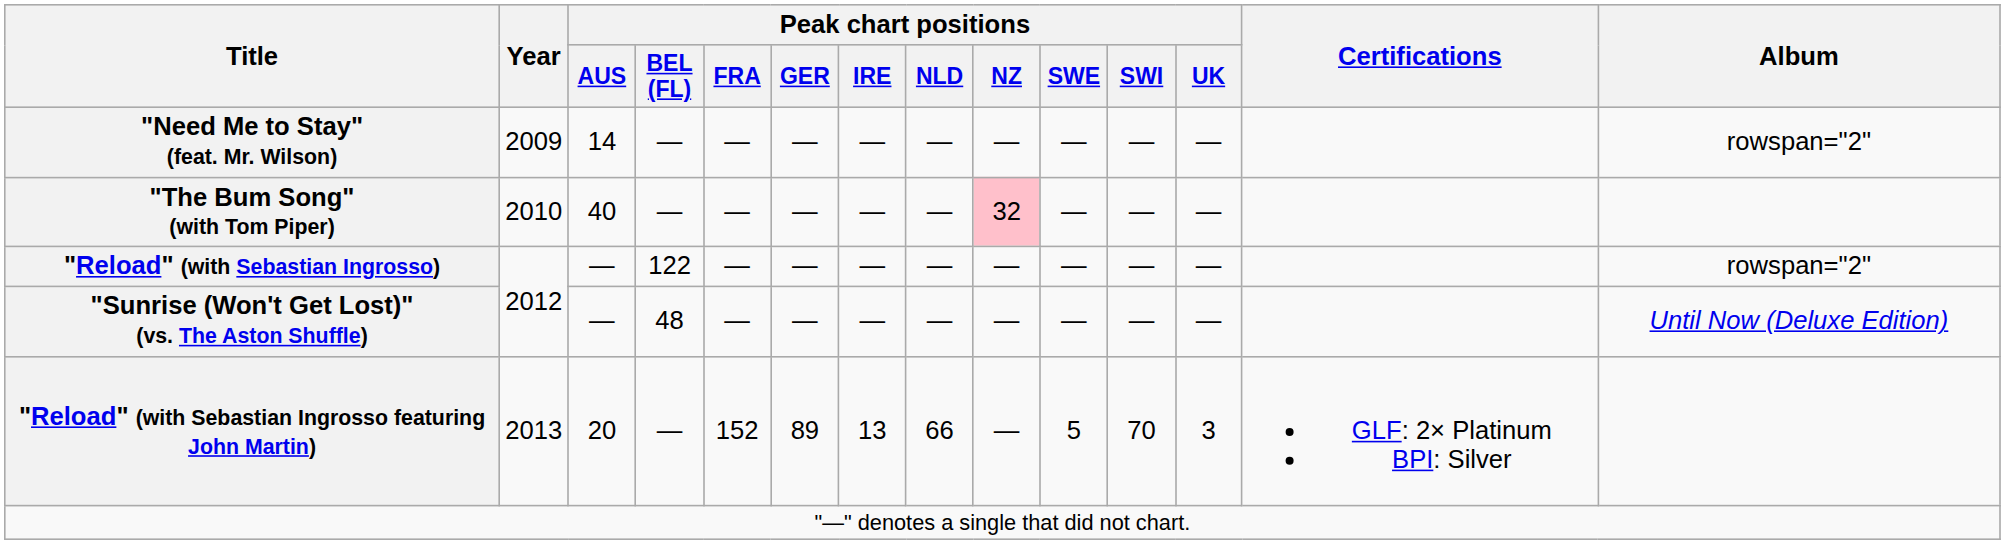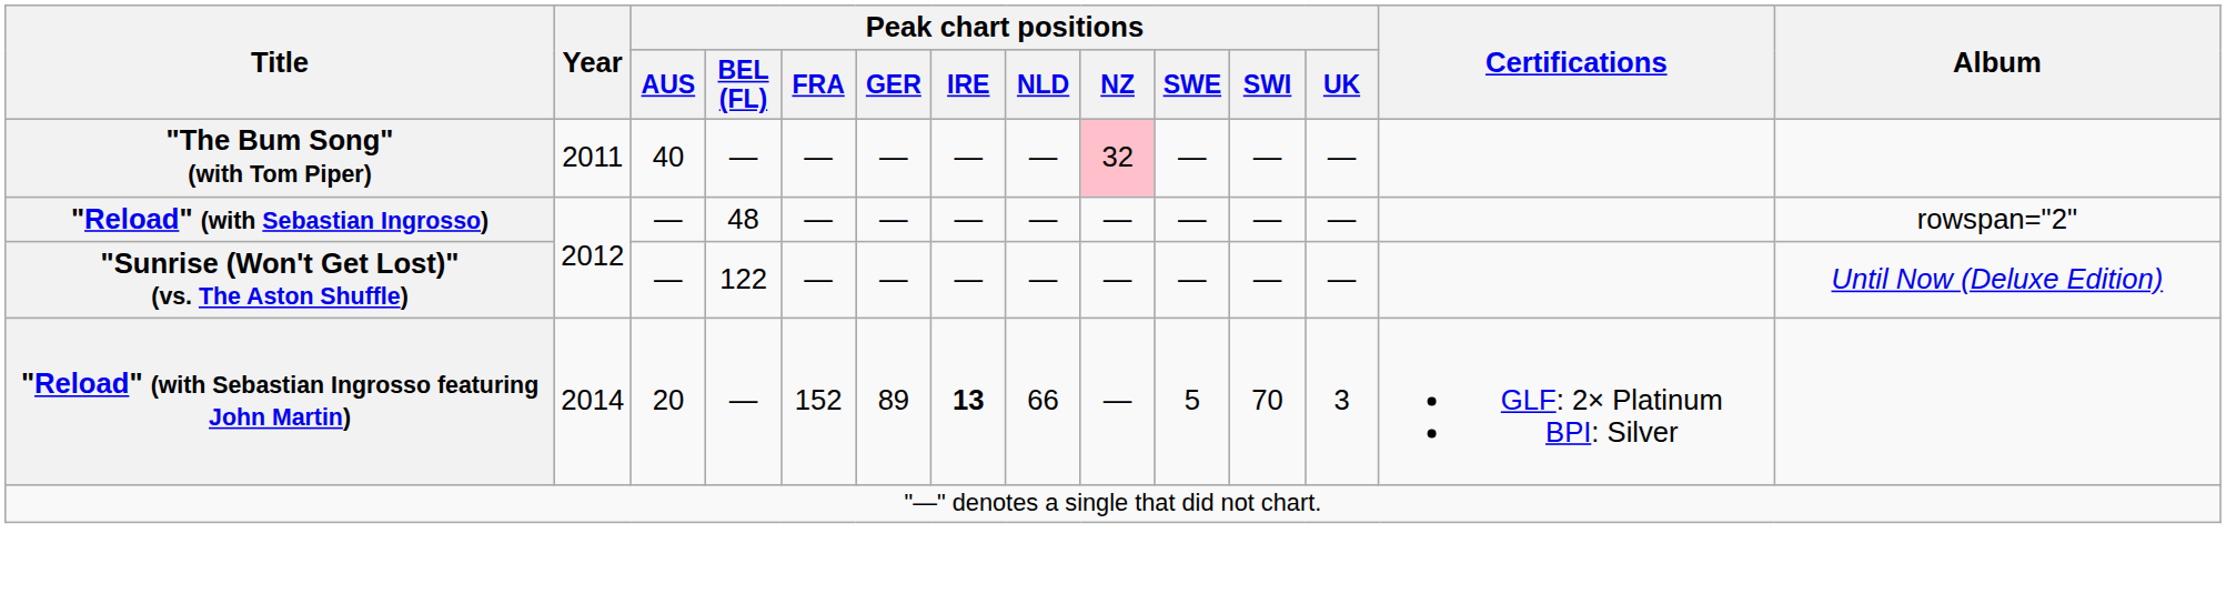- row: "Need Me to Stay" (feat. Mr. Wilson) | 2009 | 14 | — | — | — | — | — | — | — | — | — | rowspan="2"
"The Bum Song" (with Tom Piper) | Year: 2010 -> 2011
"Reload" (with Sebastian Ingrosso) | Peak chart positions / BEL (FL): 122 -> 48
"Sunrise (Won't Get Lost)" (vs. The Aston Shuffle) | Peak chart positions / BEL (FL): 48 -> 122
"Reload" (with Sebastian Ingrosso featuring John Martin) | Year: 2013 -> 2014
"Reload" (with Sebastian Ingrosso featuring John Martin) | Peak chart positions / IRE: normal -> bold
